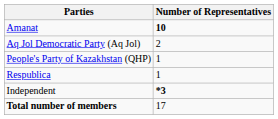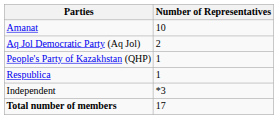Amanat | Number of Representatives: bold -> normal
Independent | Number of Representatives: bold -> normal
